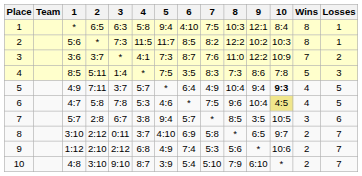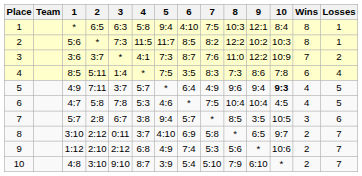row 5 | Wins: 5 -> 6
row 5 | Losses: 3 -> 4
row 6 | 8: 10:4 -> 9:6
row 7 | 8: 9:6 -> 10:4
row 7 | 10: khaki background -> no background
